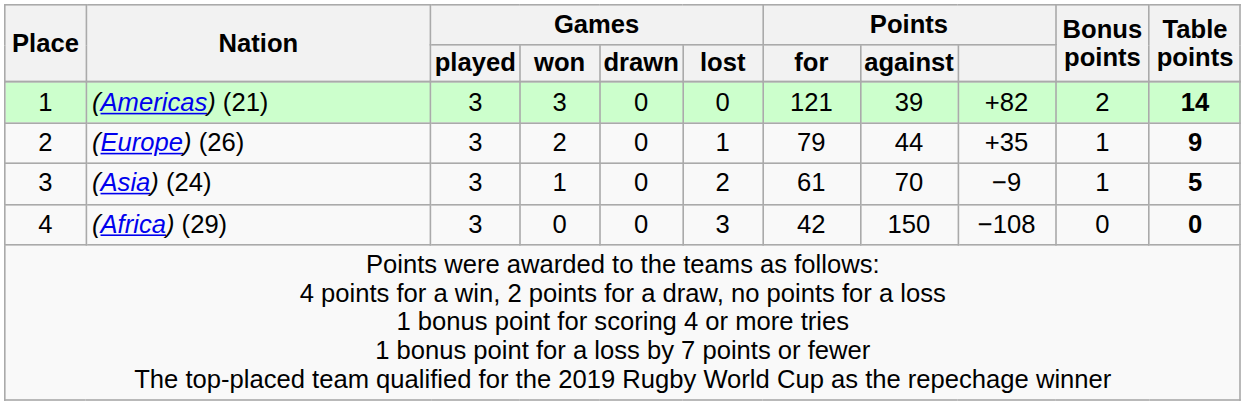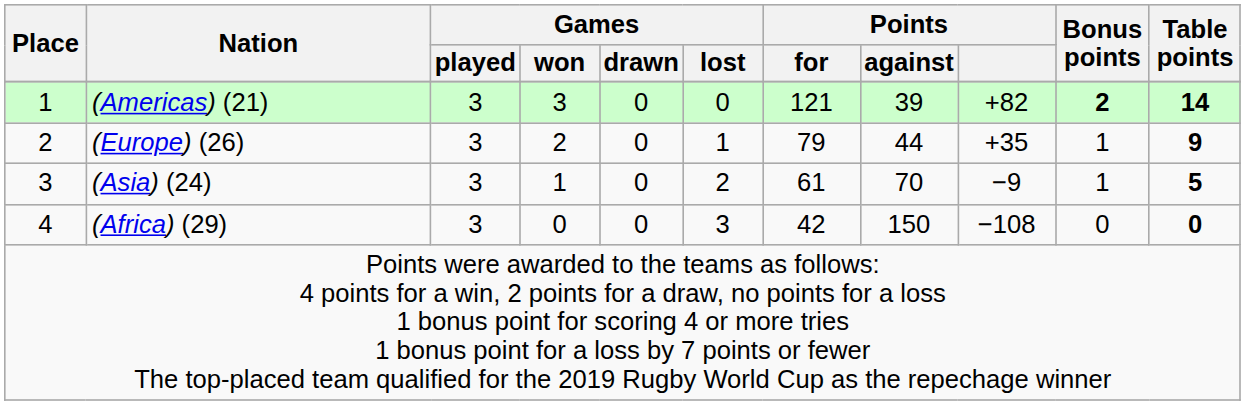(Americas) (21) | Bonus points: normal -> bold
